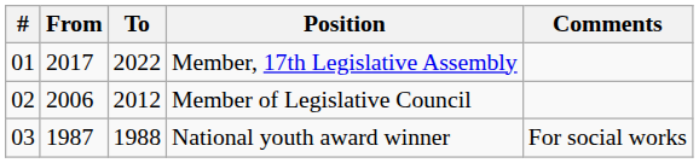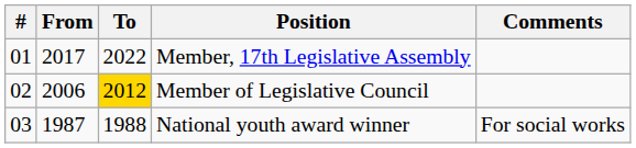Member of Legislative Council | To: no background -> gold background
